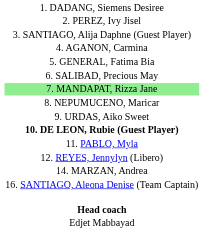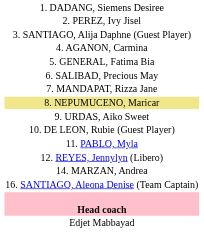row 7 | column 1: lightgreen background -> no background
row 8 | column 1: no background -> khaki background
row 10 | column 1: bold -> normal
row 15 | column 1: no background -> pink background
